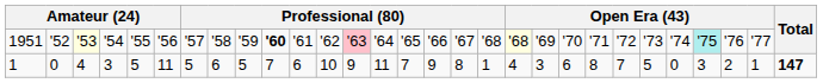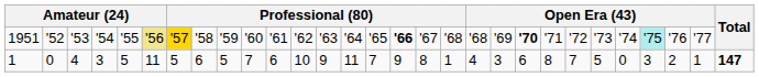1951 | column 3: lightyellow background -> no background
1951 | column 6: no background -> khaki background
1951 | column 7: no background -> gold background
1951 | column 10: bold -> normal
1951 | column 13: pink background -> no background
1951 | column 16: normal -> bold
1951 | column 19: lightyellow background -> no background
1951 | column 21: normal -> bold
